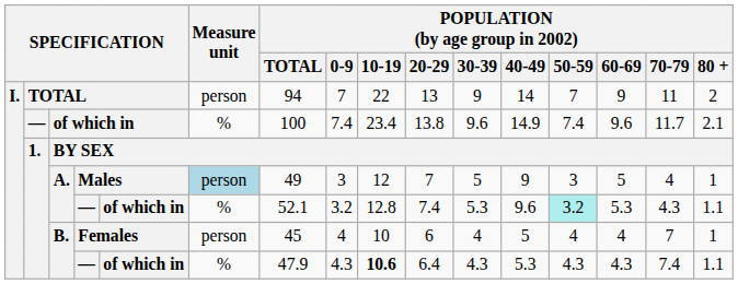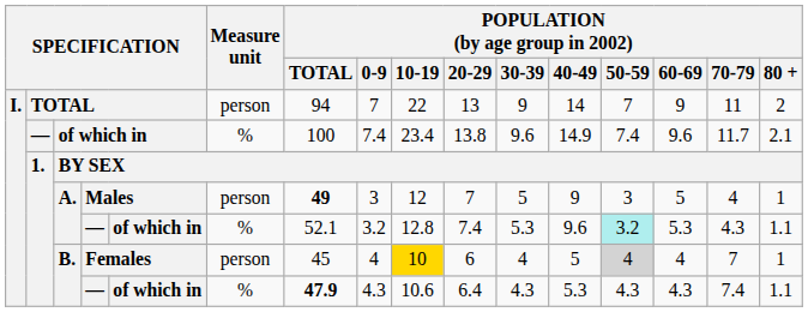Males | Measure unit: lightblue background -> no background
Males | POPULATION (by age group in 2002) / TOTAL: normal -> bold
Females | POPULATION (by age group in 2002) / 10-19: no background -> gold background
Females | POPULATION (by age group in 2002) / 50-59: no background -> lightgrey background
B. / — | POPULATION (by age group in 2002) / TOTAL: normal -> bold
B. / — | POPULATION (by age group in 2002) / 10-19: bold -> normal
